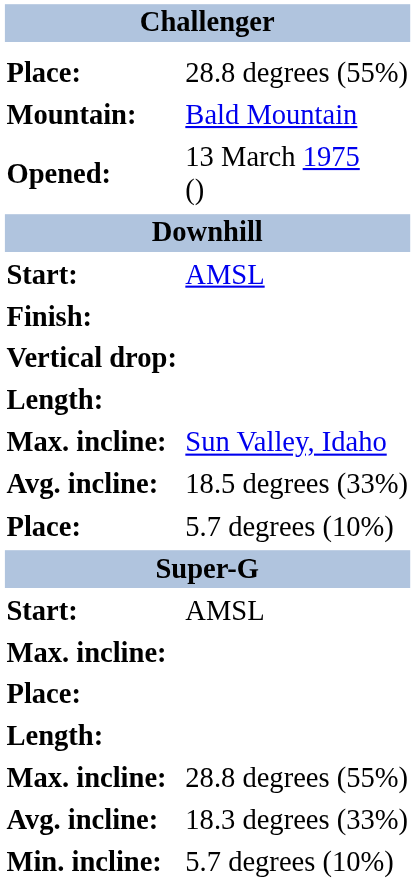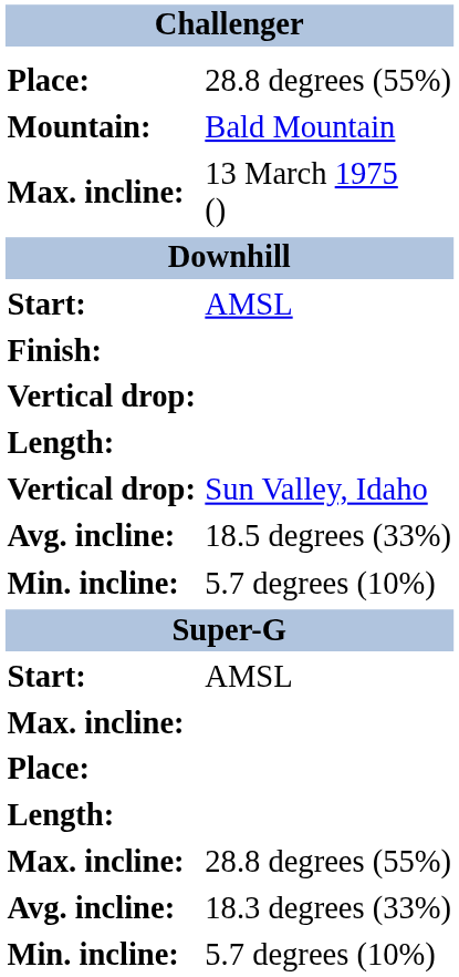row 4 | column 1: Opened: -> Max. incline:
row 10 | column 1: Max. incline: -> Vertical drop:
row 12 | column 1: Place: -> Min. incline:
